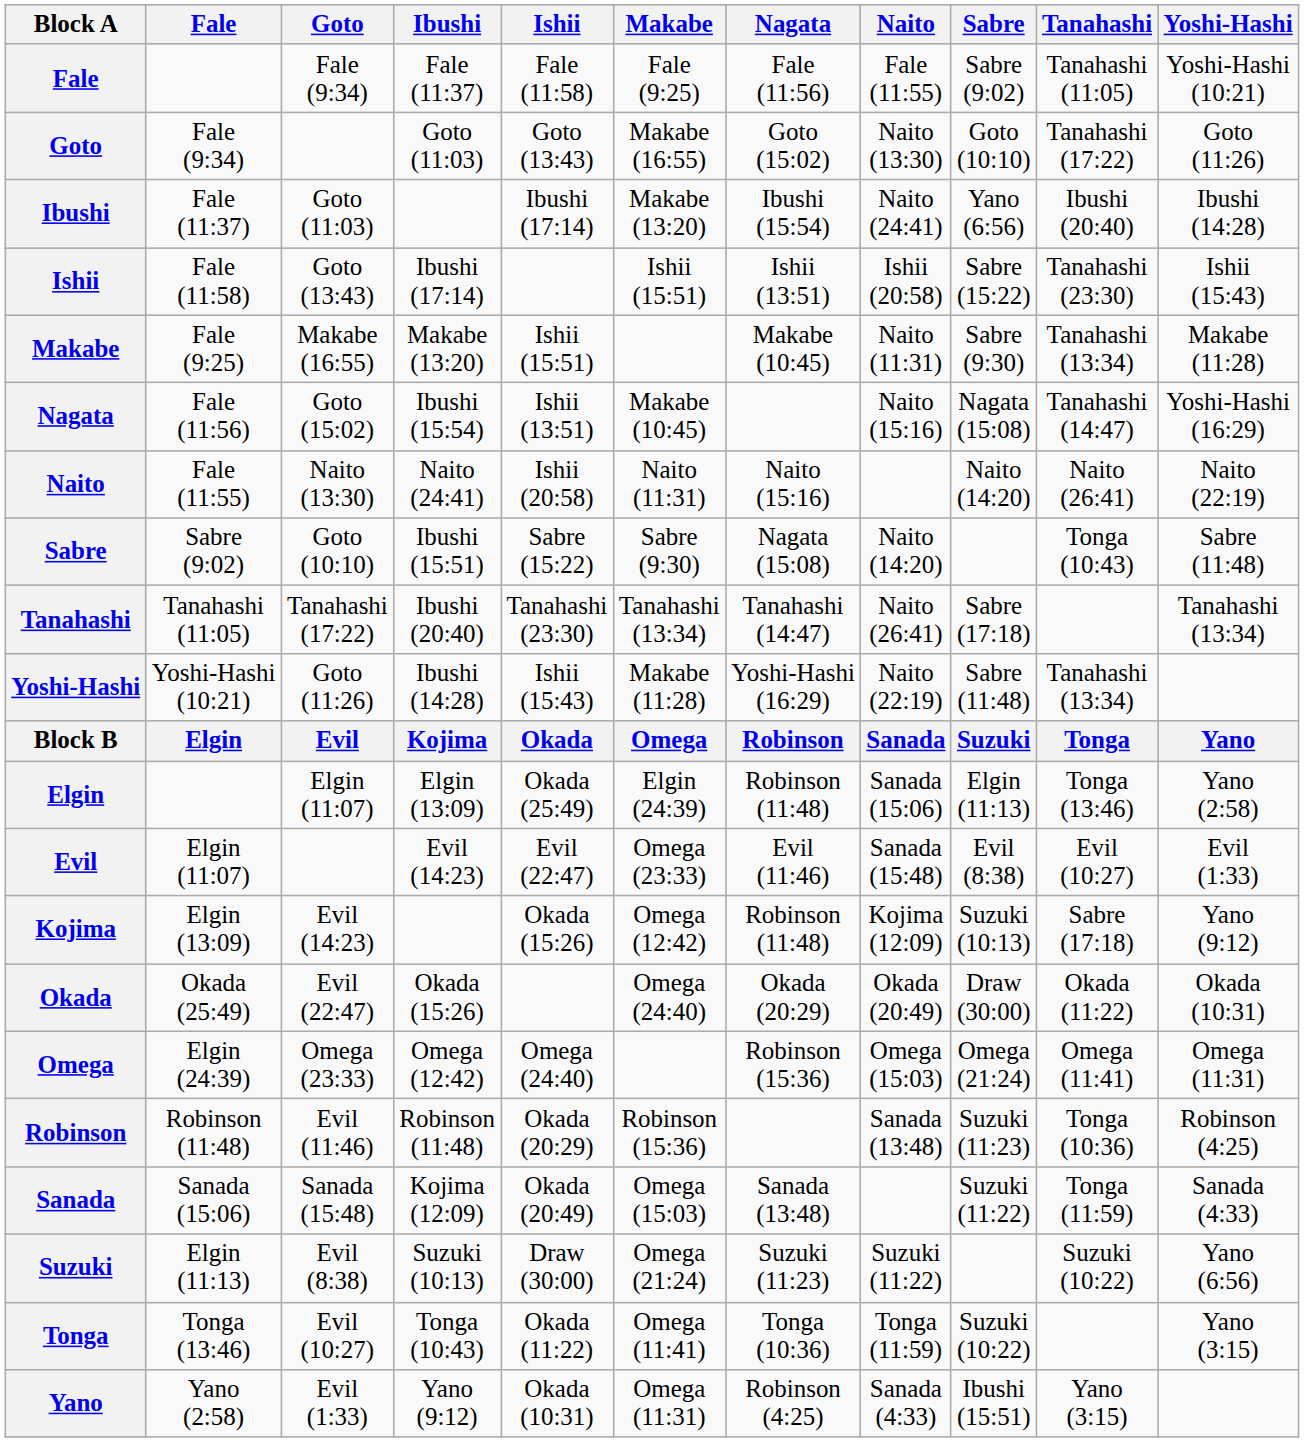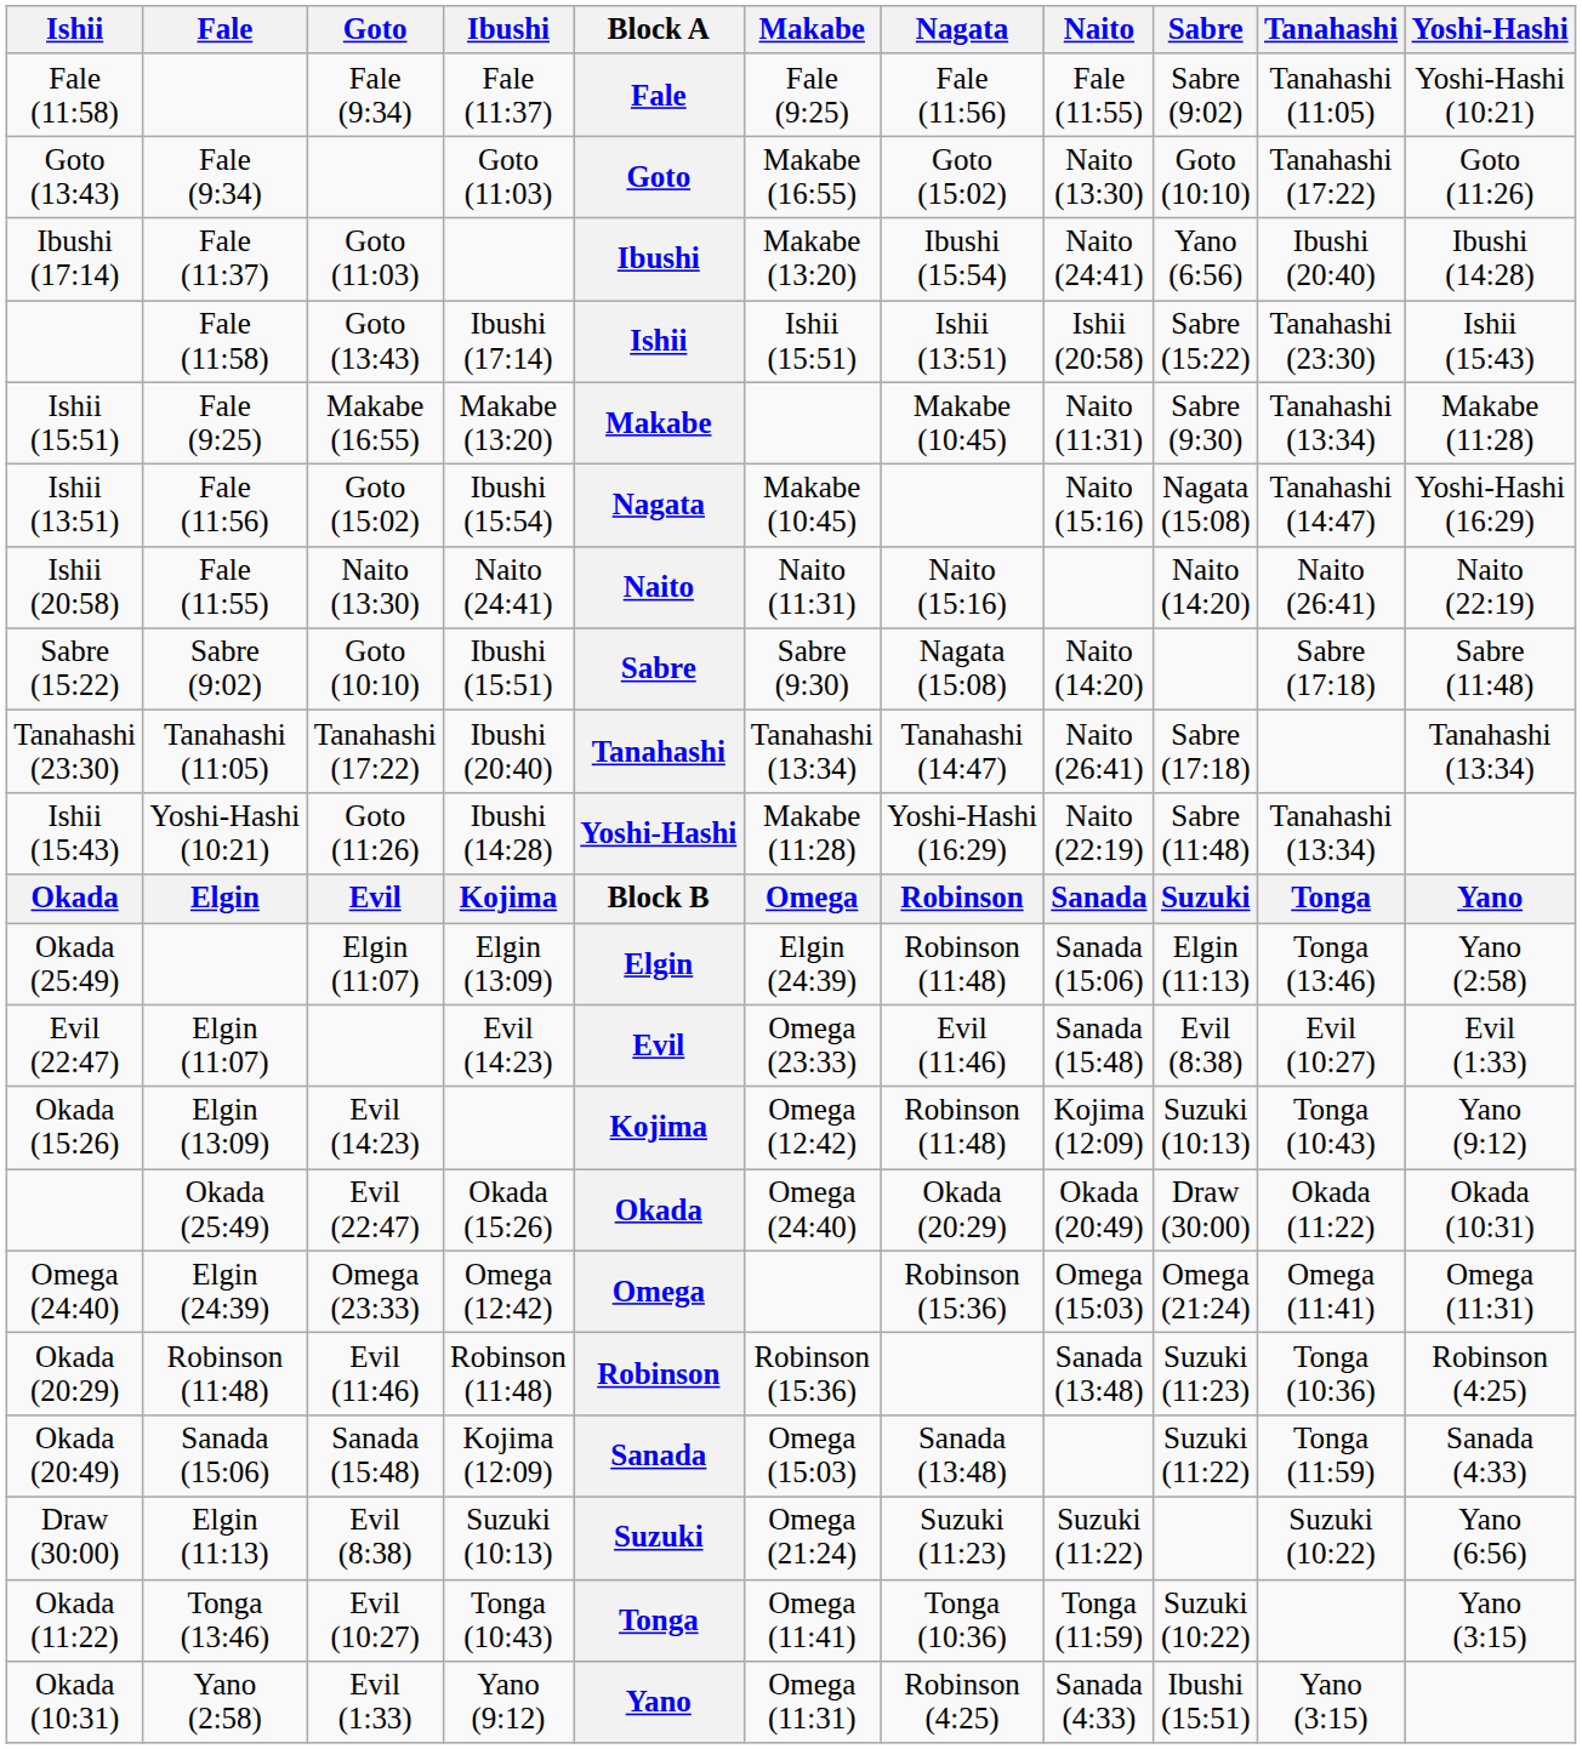columns swapped: Block A <-> Ishii
row 9 | Tanahashi: Tonga (10:43) -> Sabre (17:18)
row 15 | Tanahashi: Sabre (17:18) -> Tonga (10:43)
